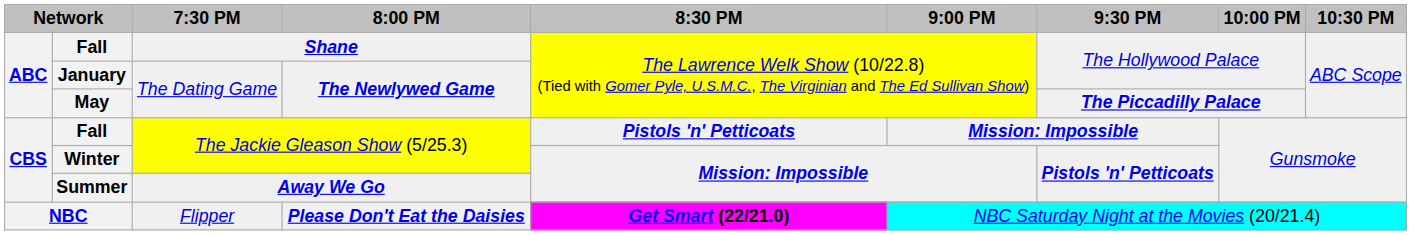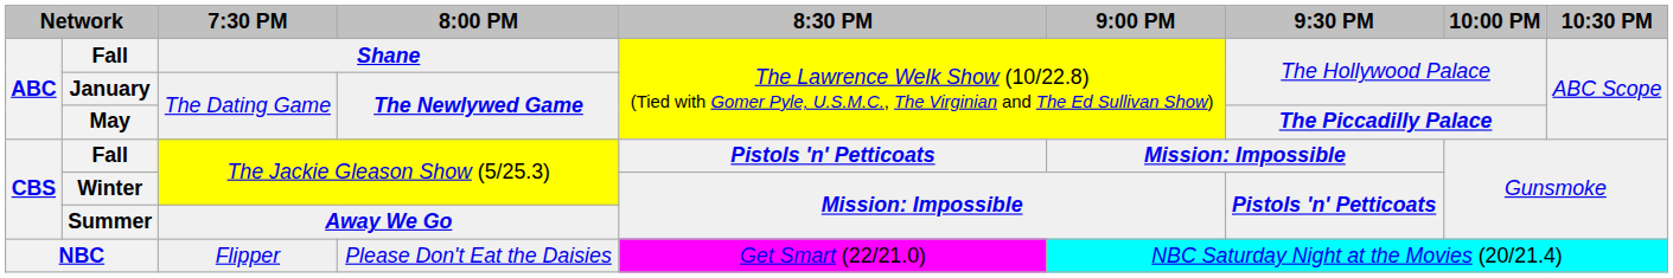NBC | 8:00 PM: bold -> normal
NBC | 8:30 PM: bold -> normal
